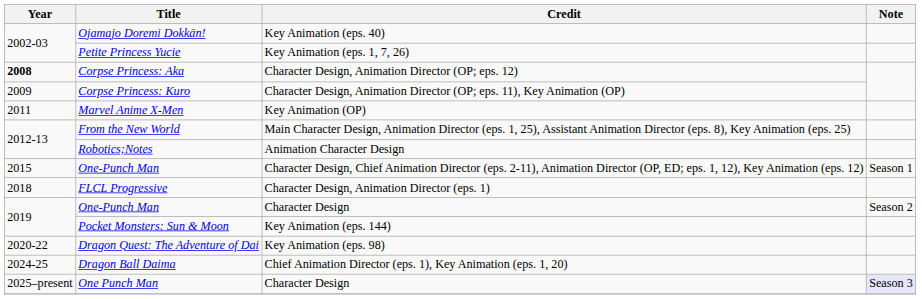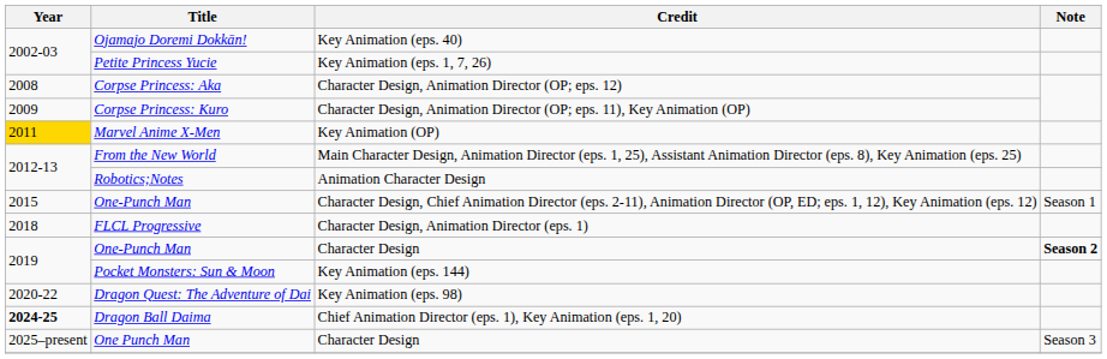Corpse Princess: Aka | Year: bold -> normal
Marvel Anime X-Men | Year: no background -> gold background
One-Punch Man / Character Design | Note: normal -> bold
Dragon Ball Daima | Year: normal -> bold
One Punch Man | Note: lavender background -> no background
